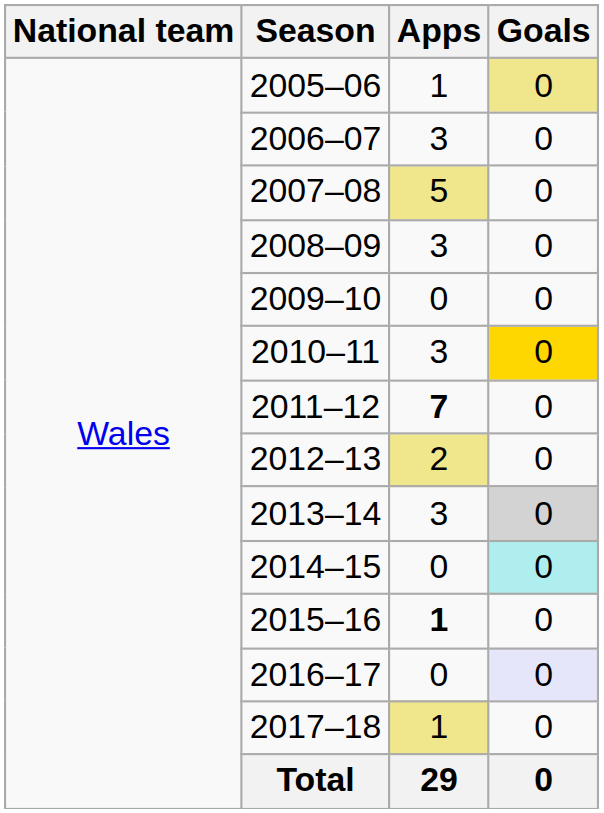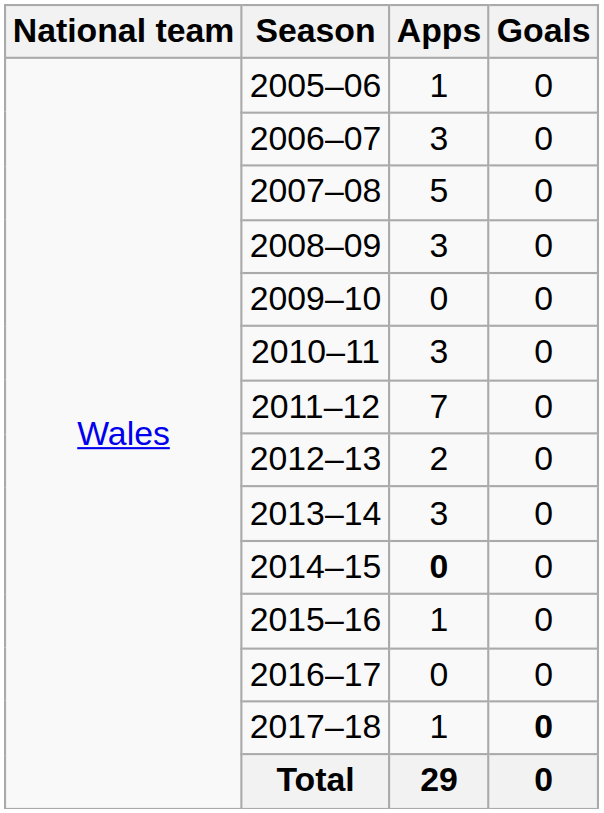2005–06 | Goals: khaki background -> no background
2007–08 | Apps: khaki background -> no background
2010–11 | Goals: gold background -> no background
2011–12 | Apps: bold -> normal
2012–13 | Apps: khaki background -> no background
2013–14 | Goals: lightgrey background -> no background
2014–15 | Apps: normal -> bold
2014–15 | Goals: paleturquoise background -> no background
2015–16 | Apps: bold -> normal
2016–17 | Goals: lavender background -> no background
2017–18 | Apps: khaki background -> no background
2017–18 | Goals: normal -> bold
